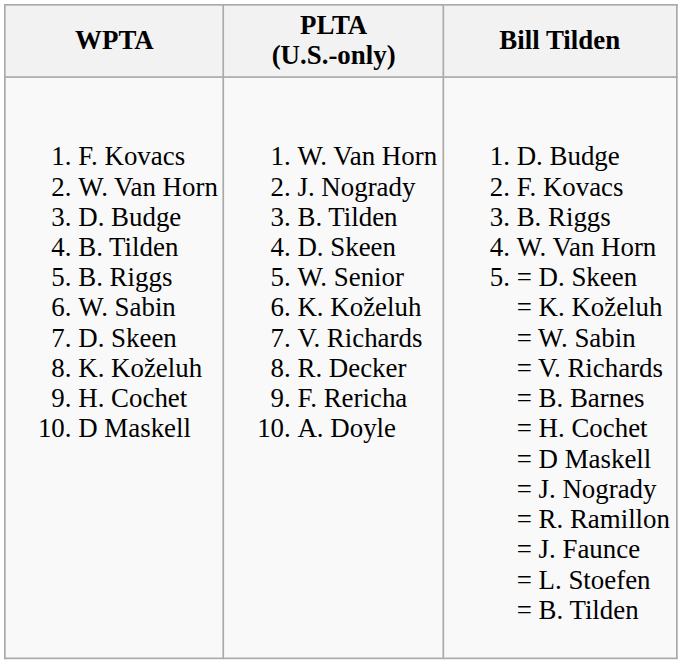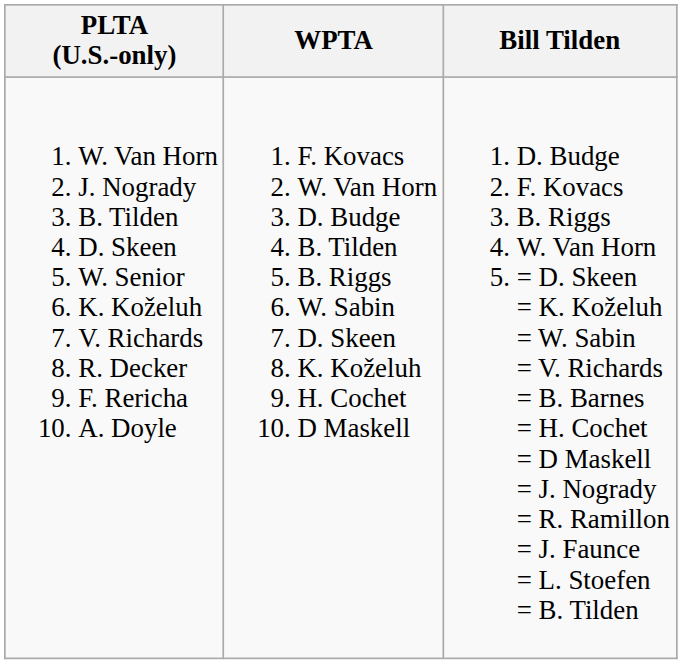columns swapped: WPTA <-> PLTA (U.S.-only)
